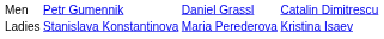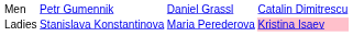Ladies | column 4: no background -> pink background
